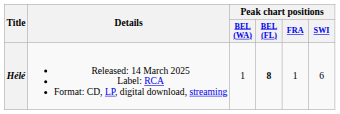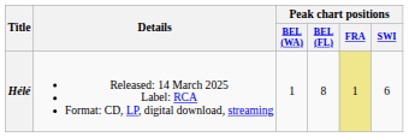Hélé | Peak chart positions / BEL (FL): bold -> normal
Hélé | Peak chart positions / FRA: no background -> khaki background
